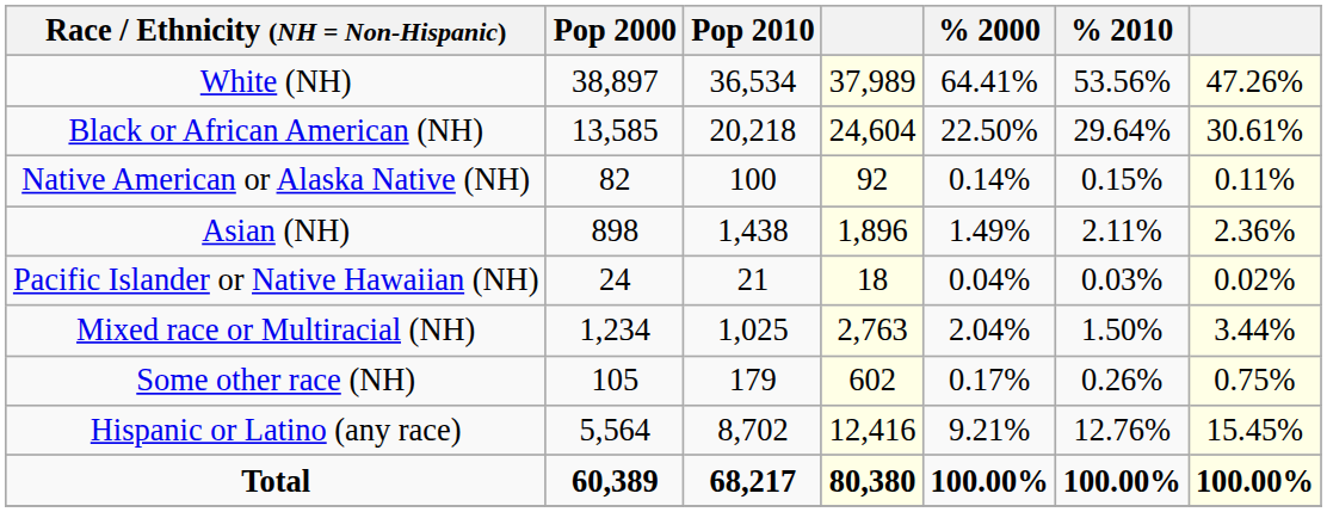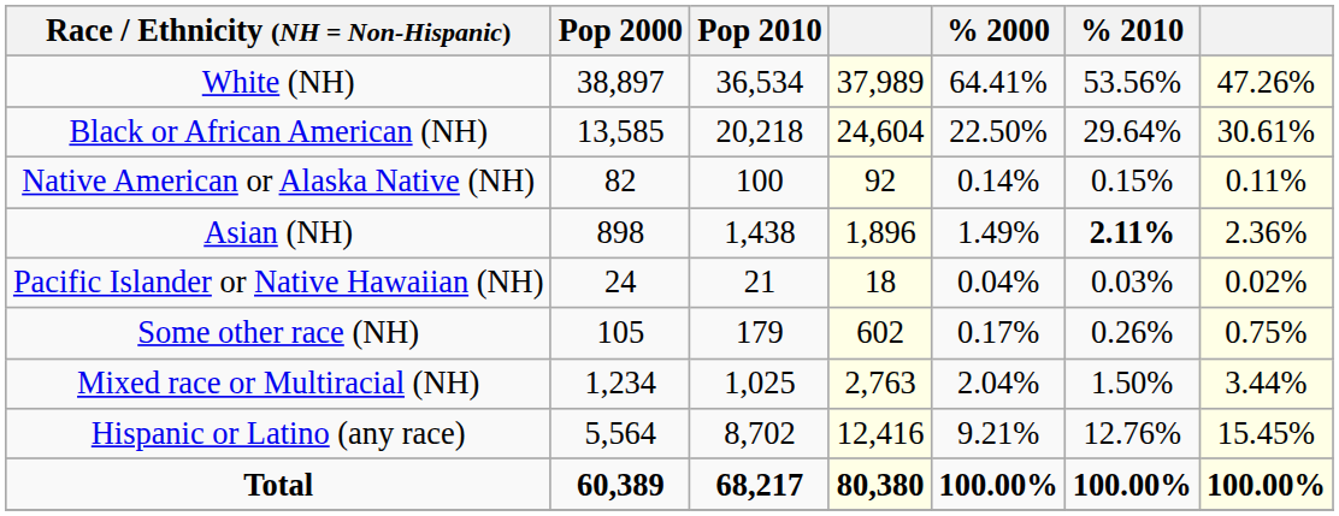Asian (NH) | % 2010: normal -> bold
rows swapped: Some other race (NH) <-> Mixed race or Multiracial (NH)
